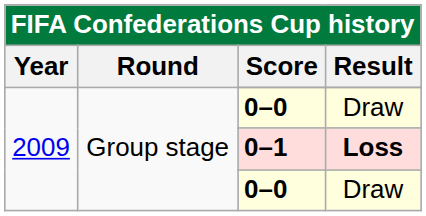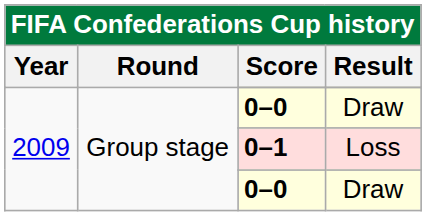0–1 | Result: bold -> normal
